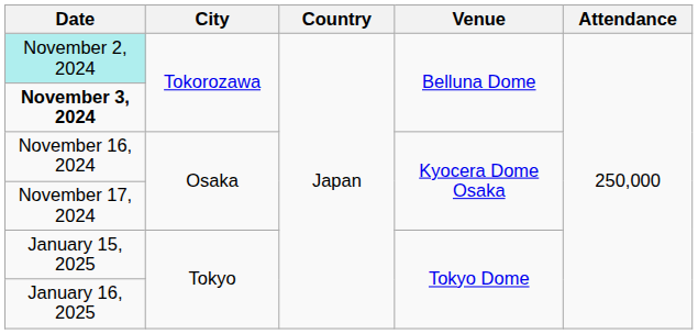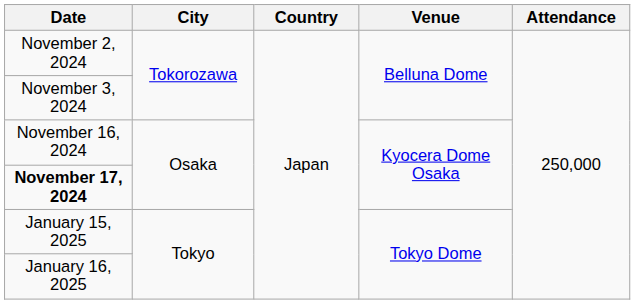November 2, 2024 | Date: paleturquoise background -> no background
November 3, 2024 | Date: bold -> normal
November 17, 2024 | Date: normal -> bold
